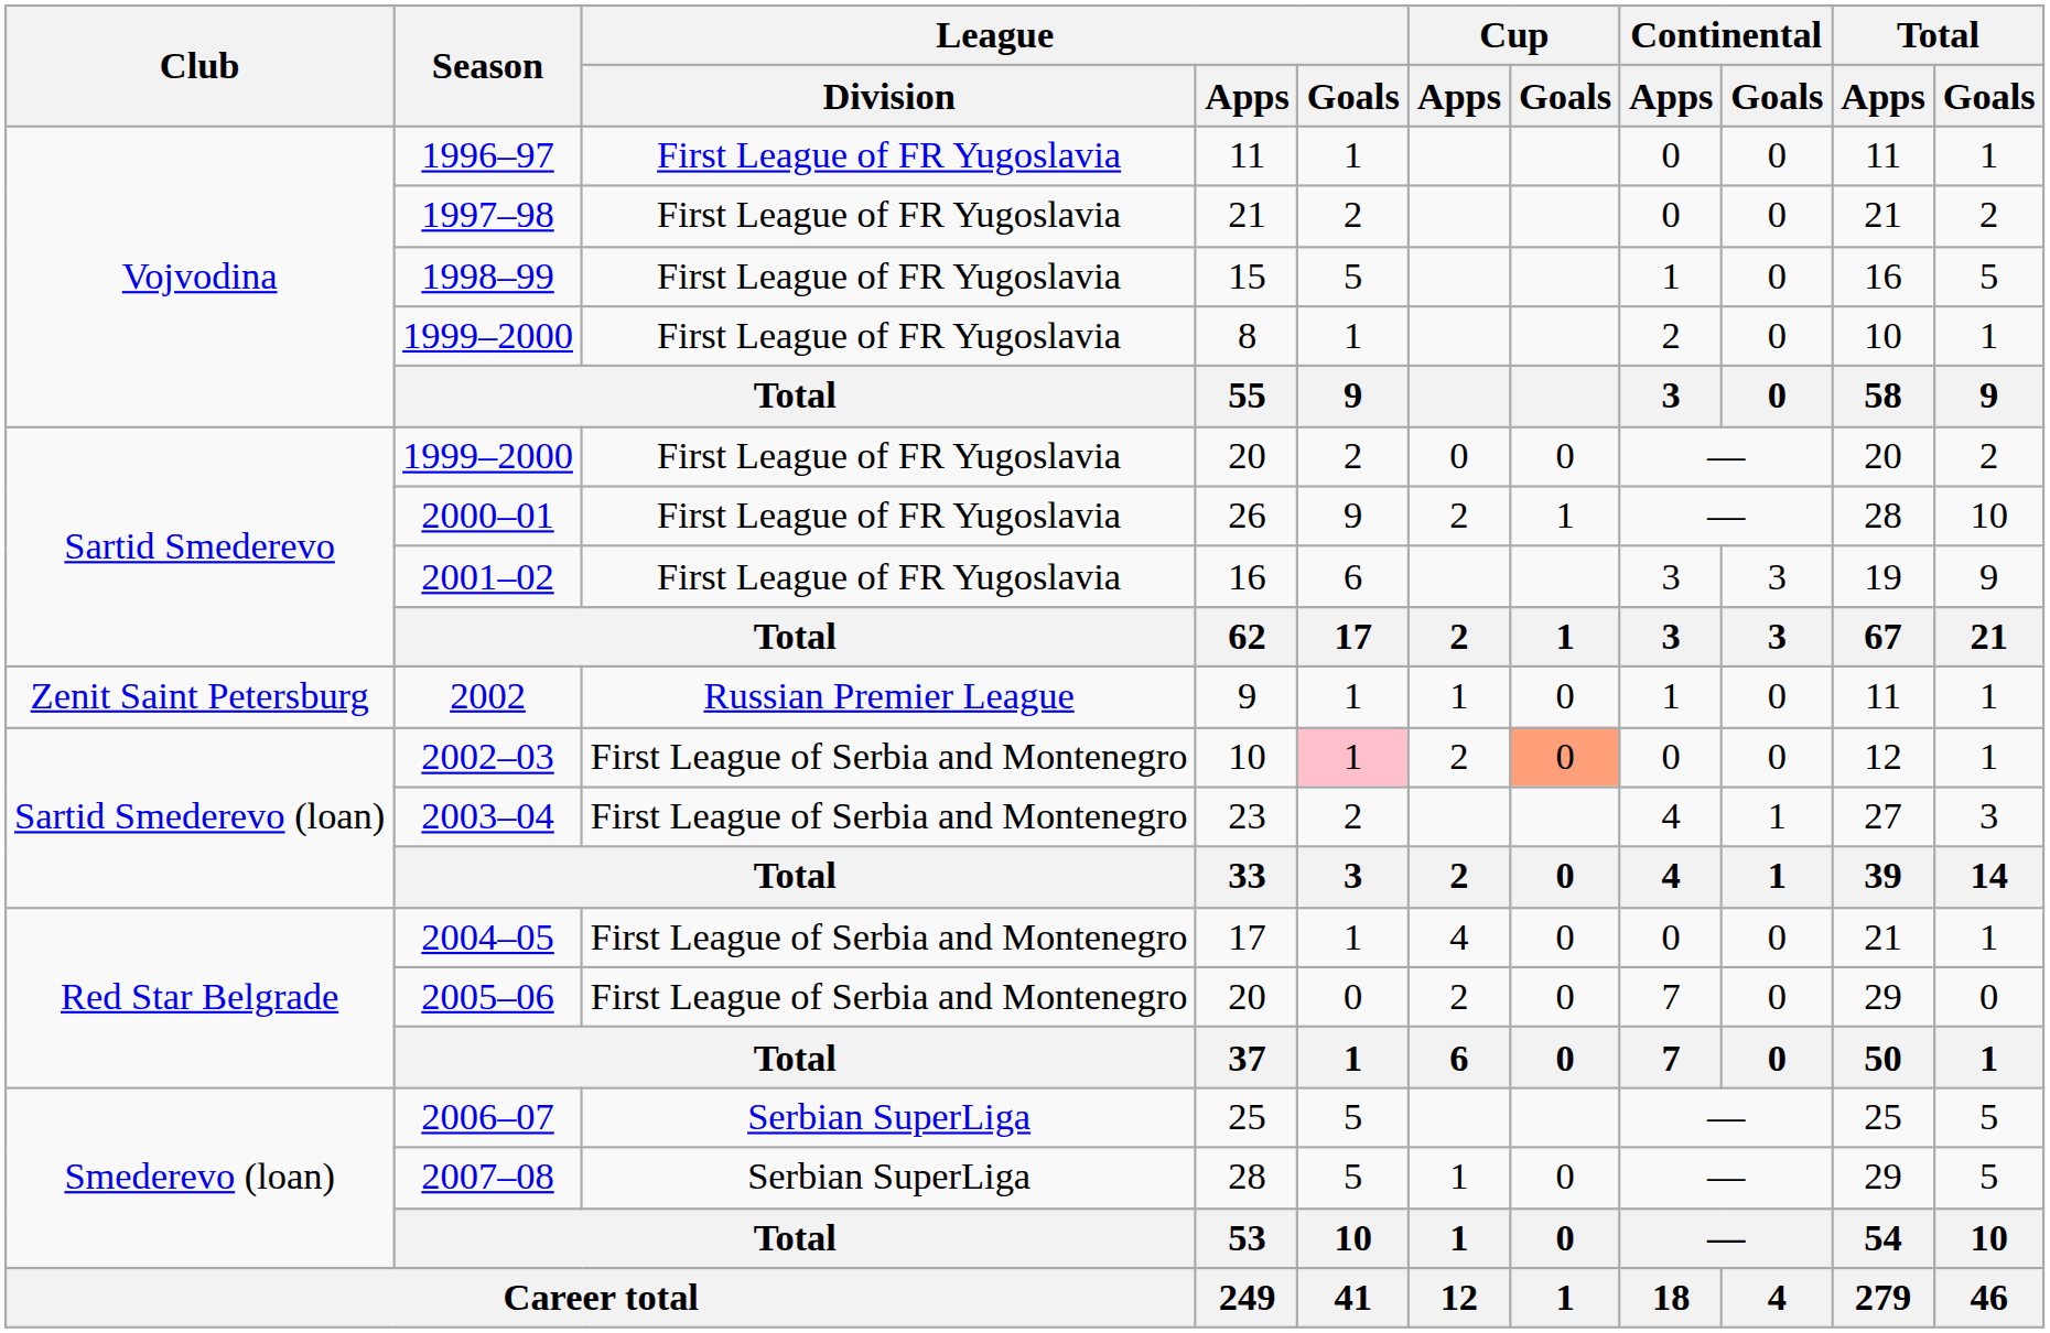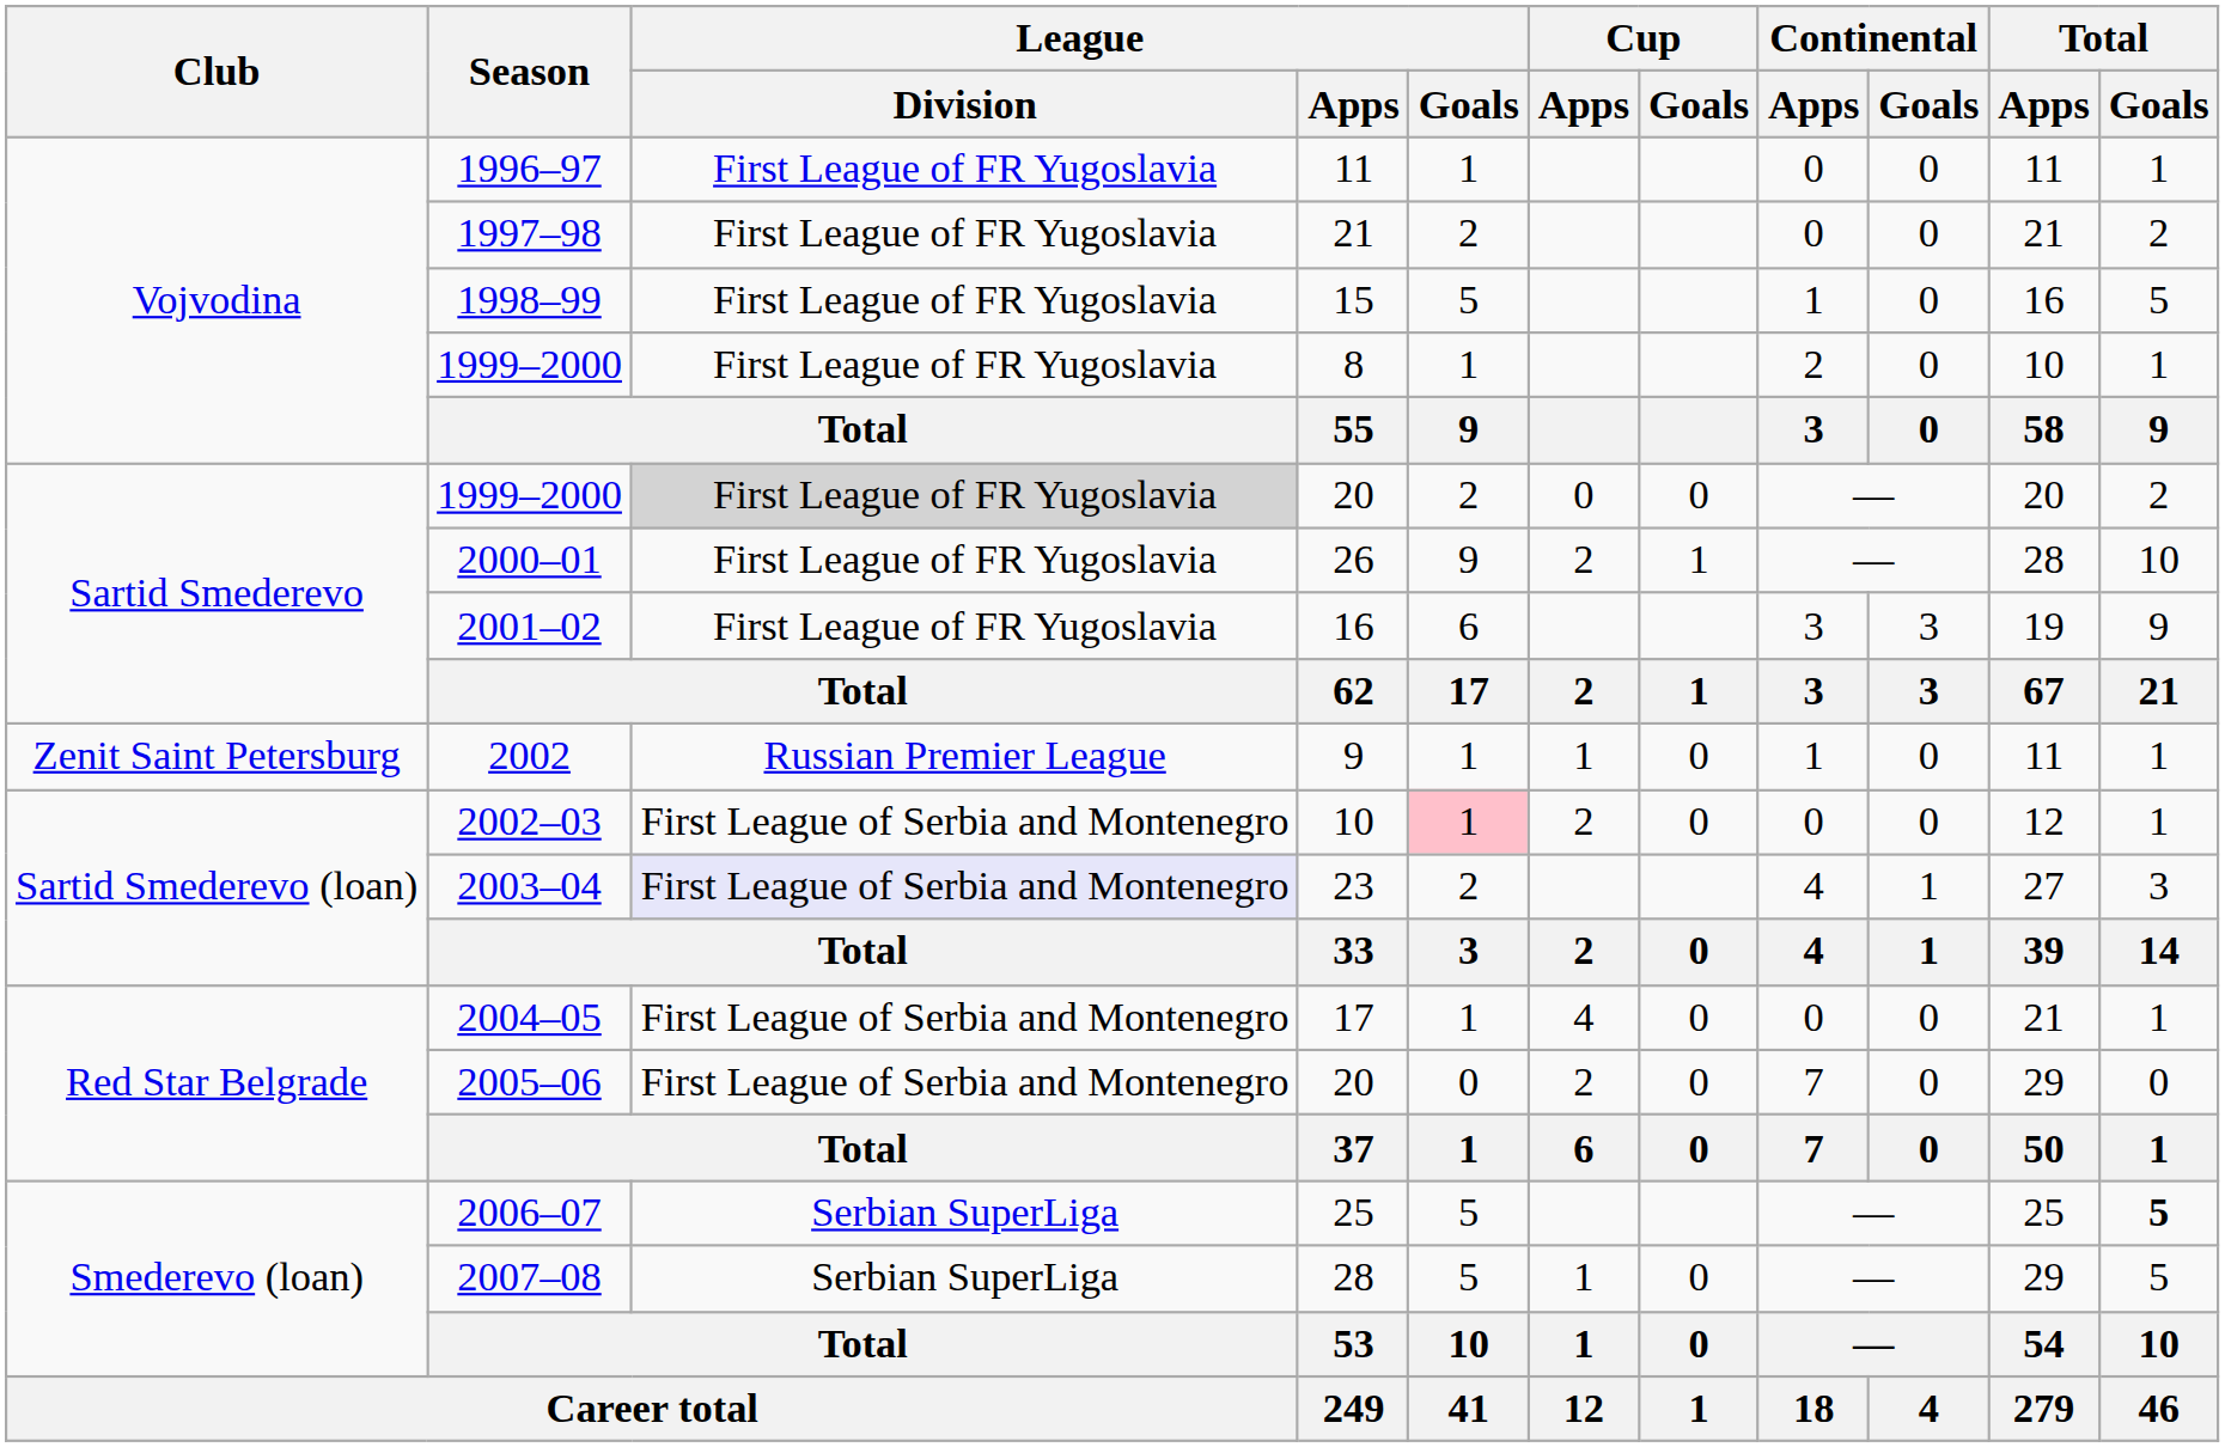1999–2000 / 20 | League / Division: no background -> lightgrey background
2002–03 | Cup / Goals: lightsalmon background -> no background
2003–04 | League / Division: no background -> lavender background
2006–07 | Total / Goals: normal -> bold
